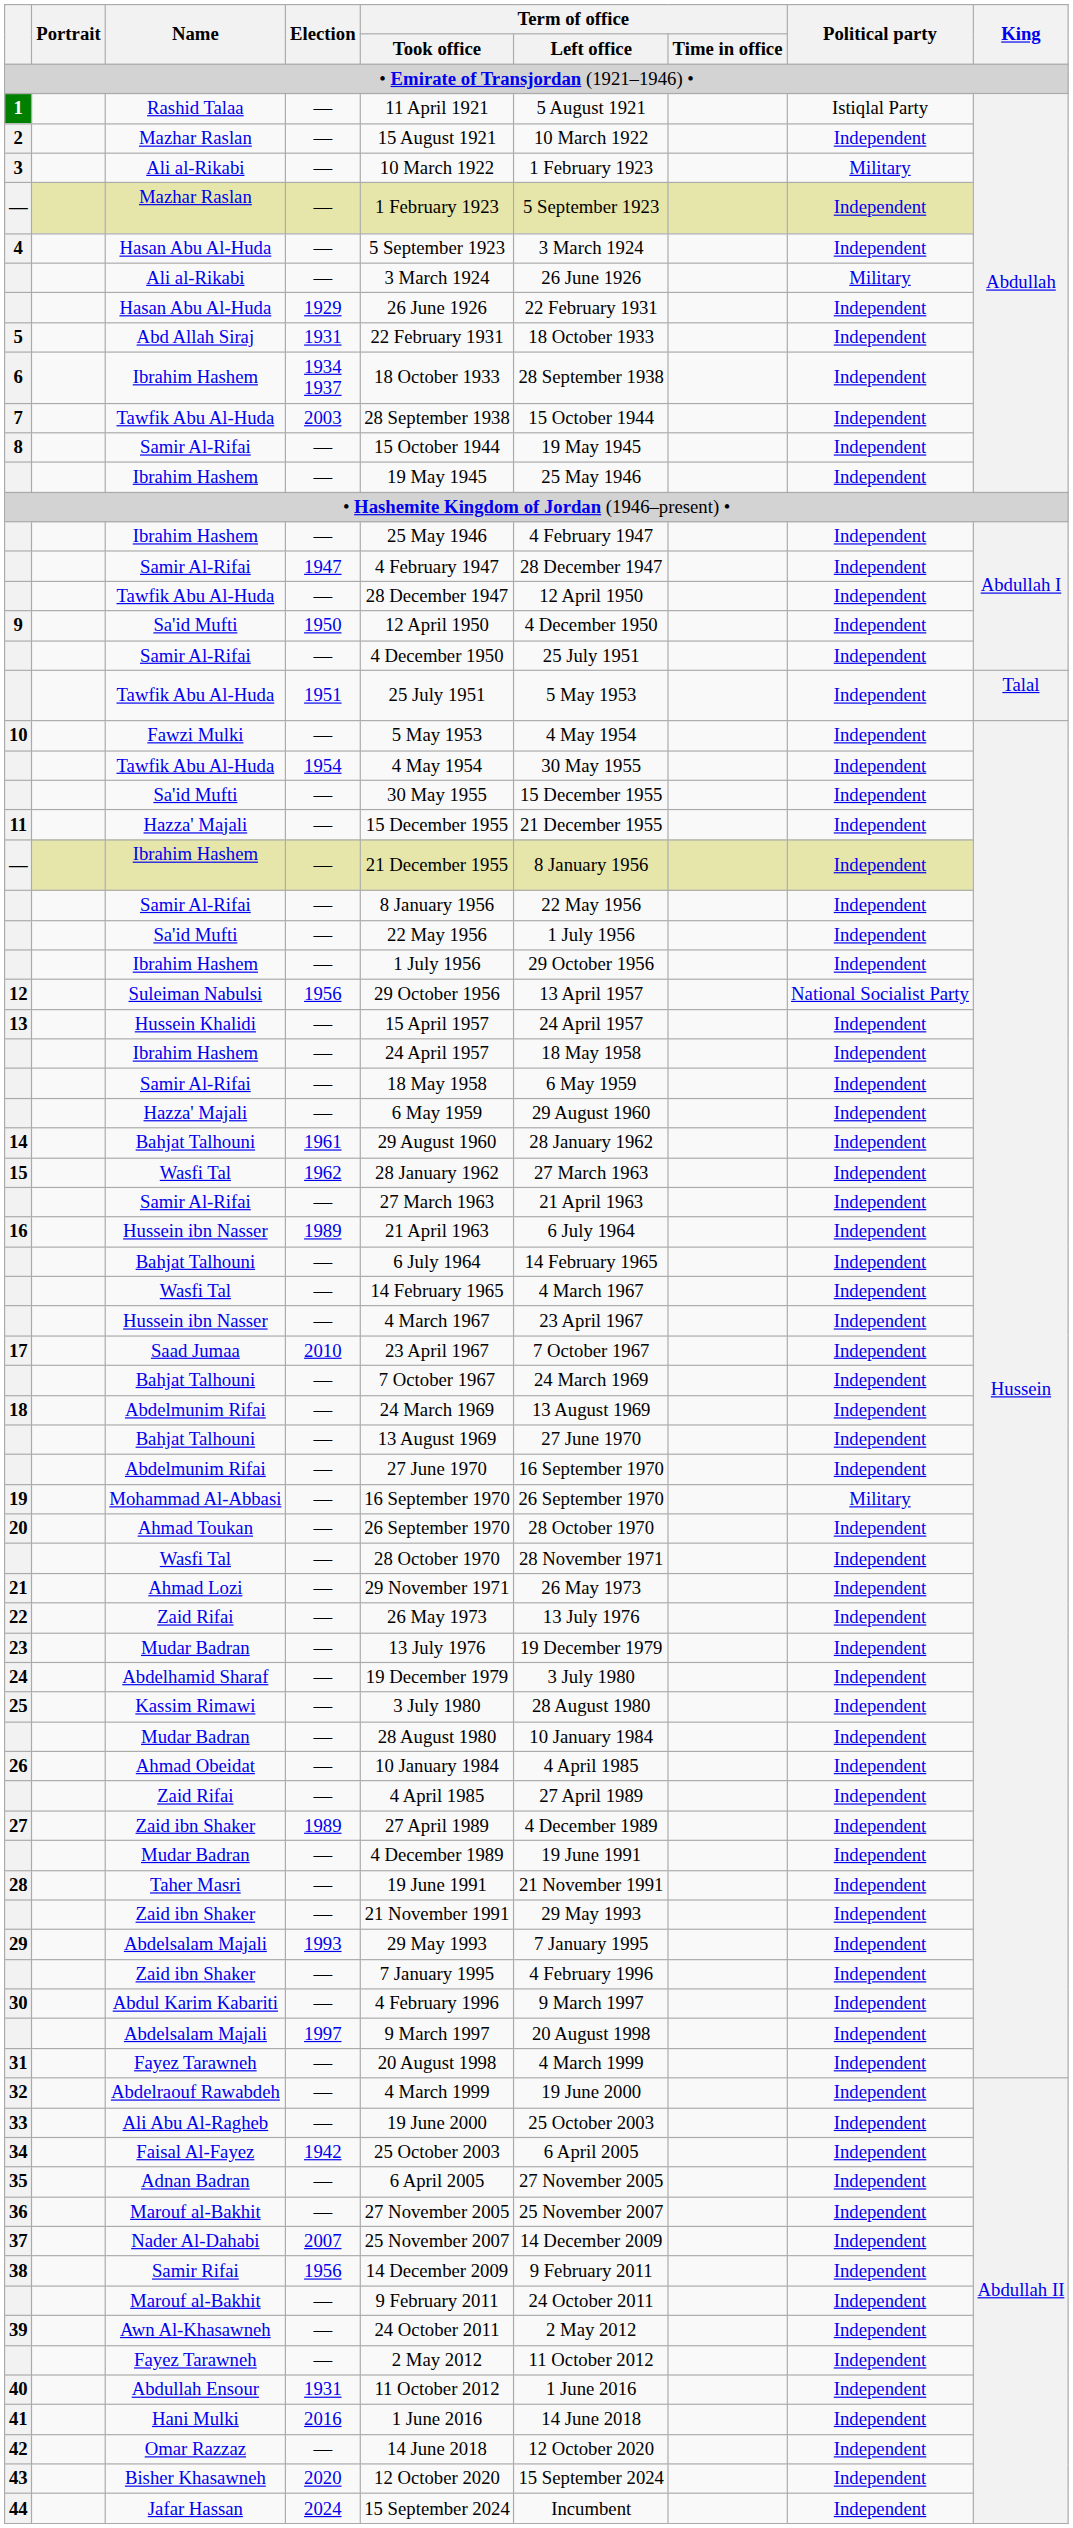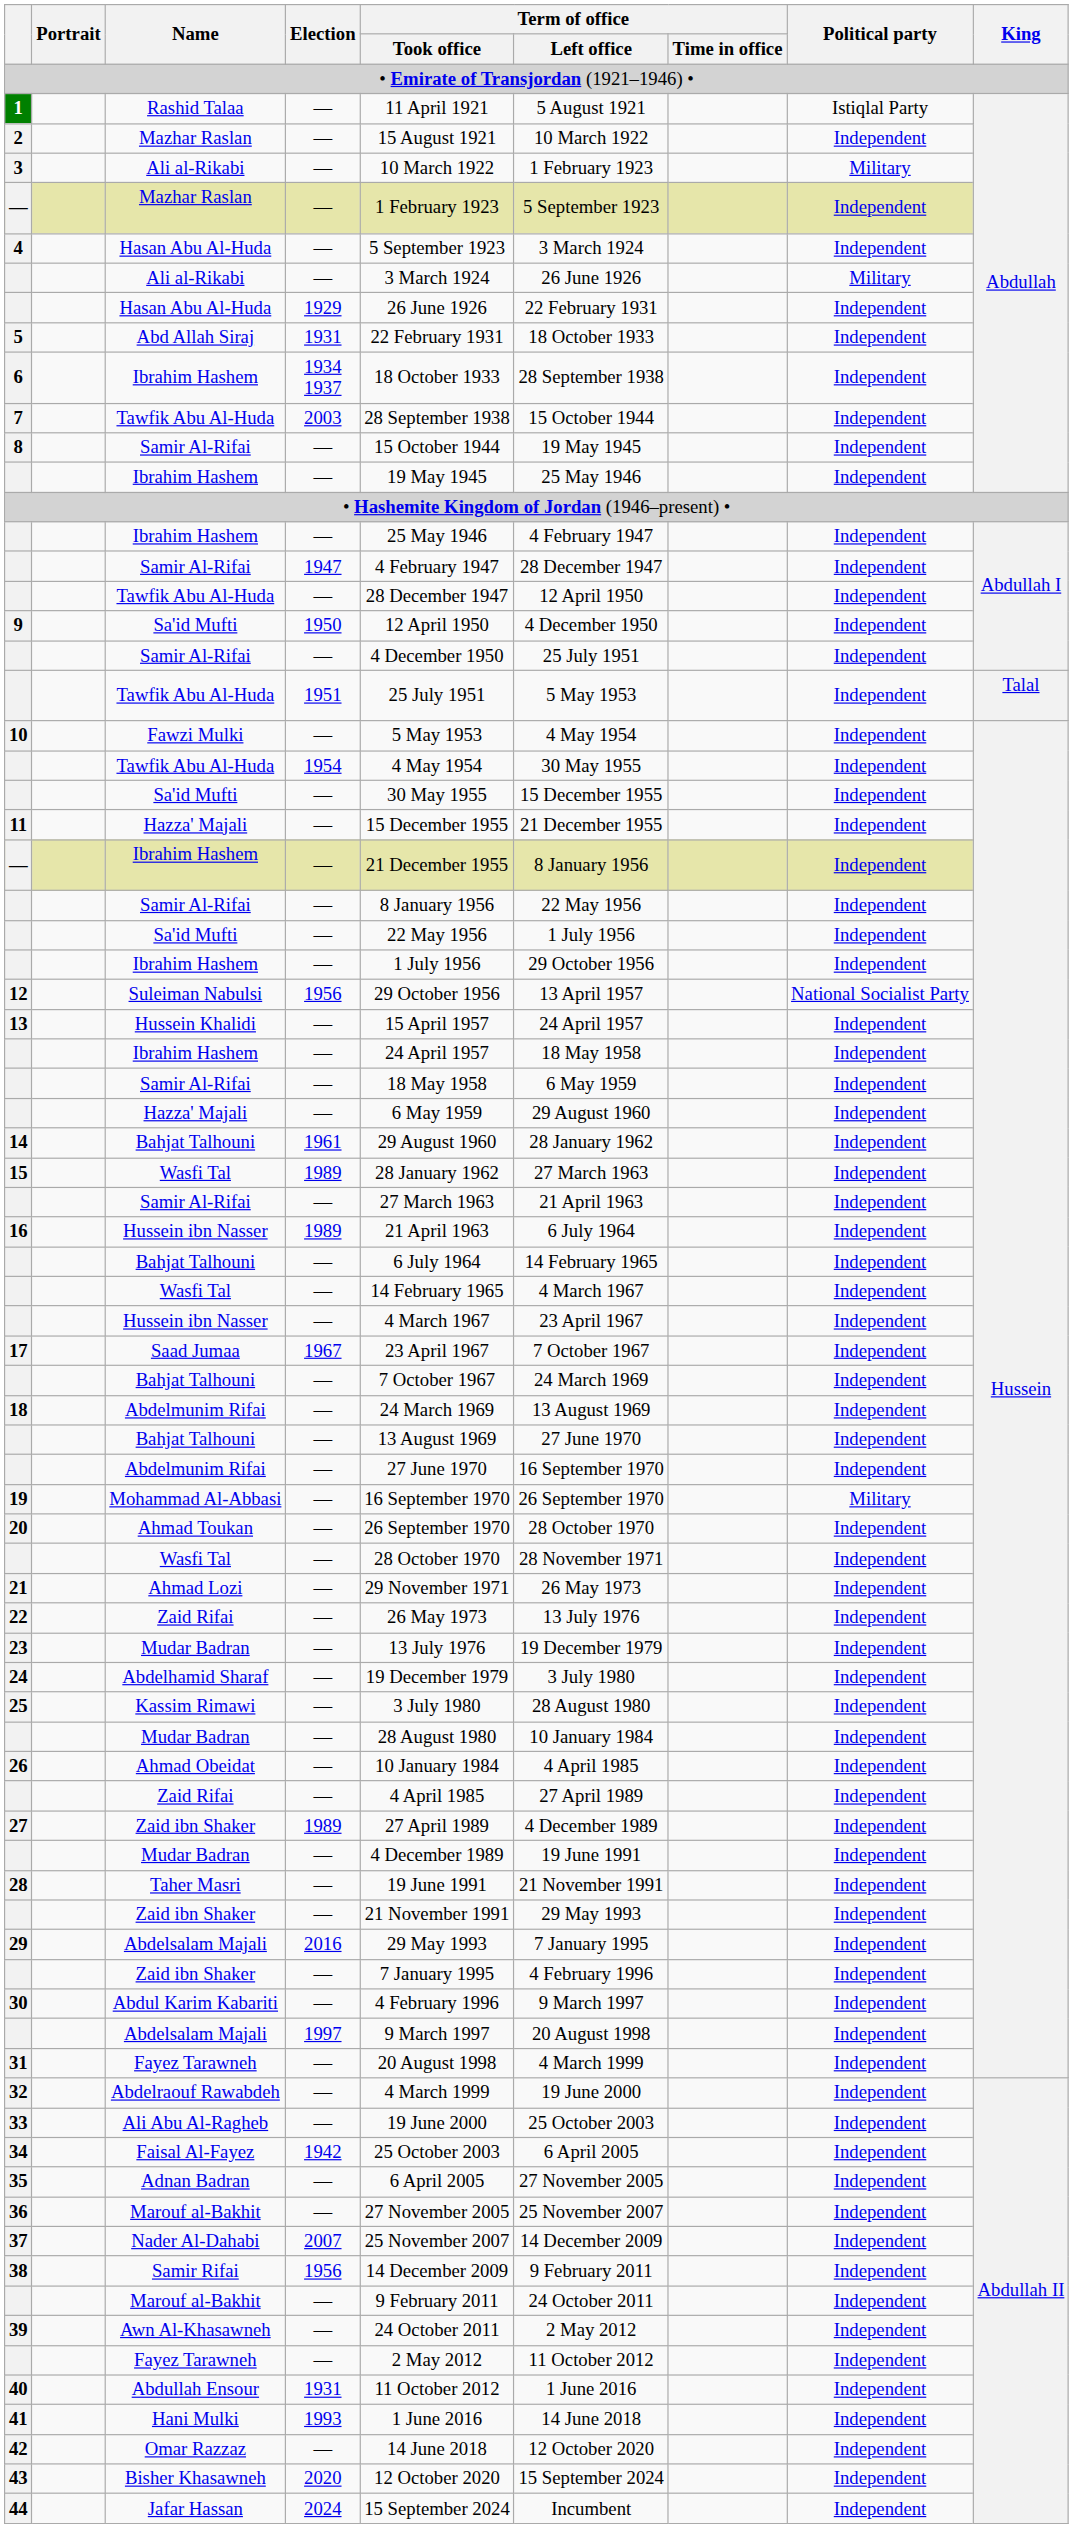15 | Election: 1962 -> 1989
17 | Election: 2010 -> 1967
29 | Election: 1993 -> 2016
41 | Election: 2016 -> 1993
